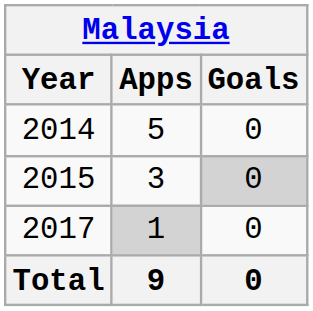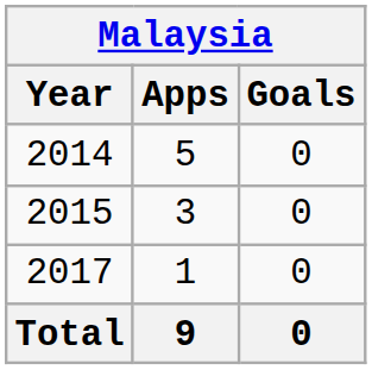2015 | Goals: lightgrey background -> no background
2017 | Apps: lightgrey background -> no background
